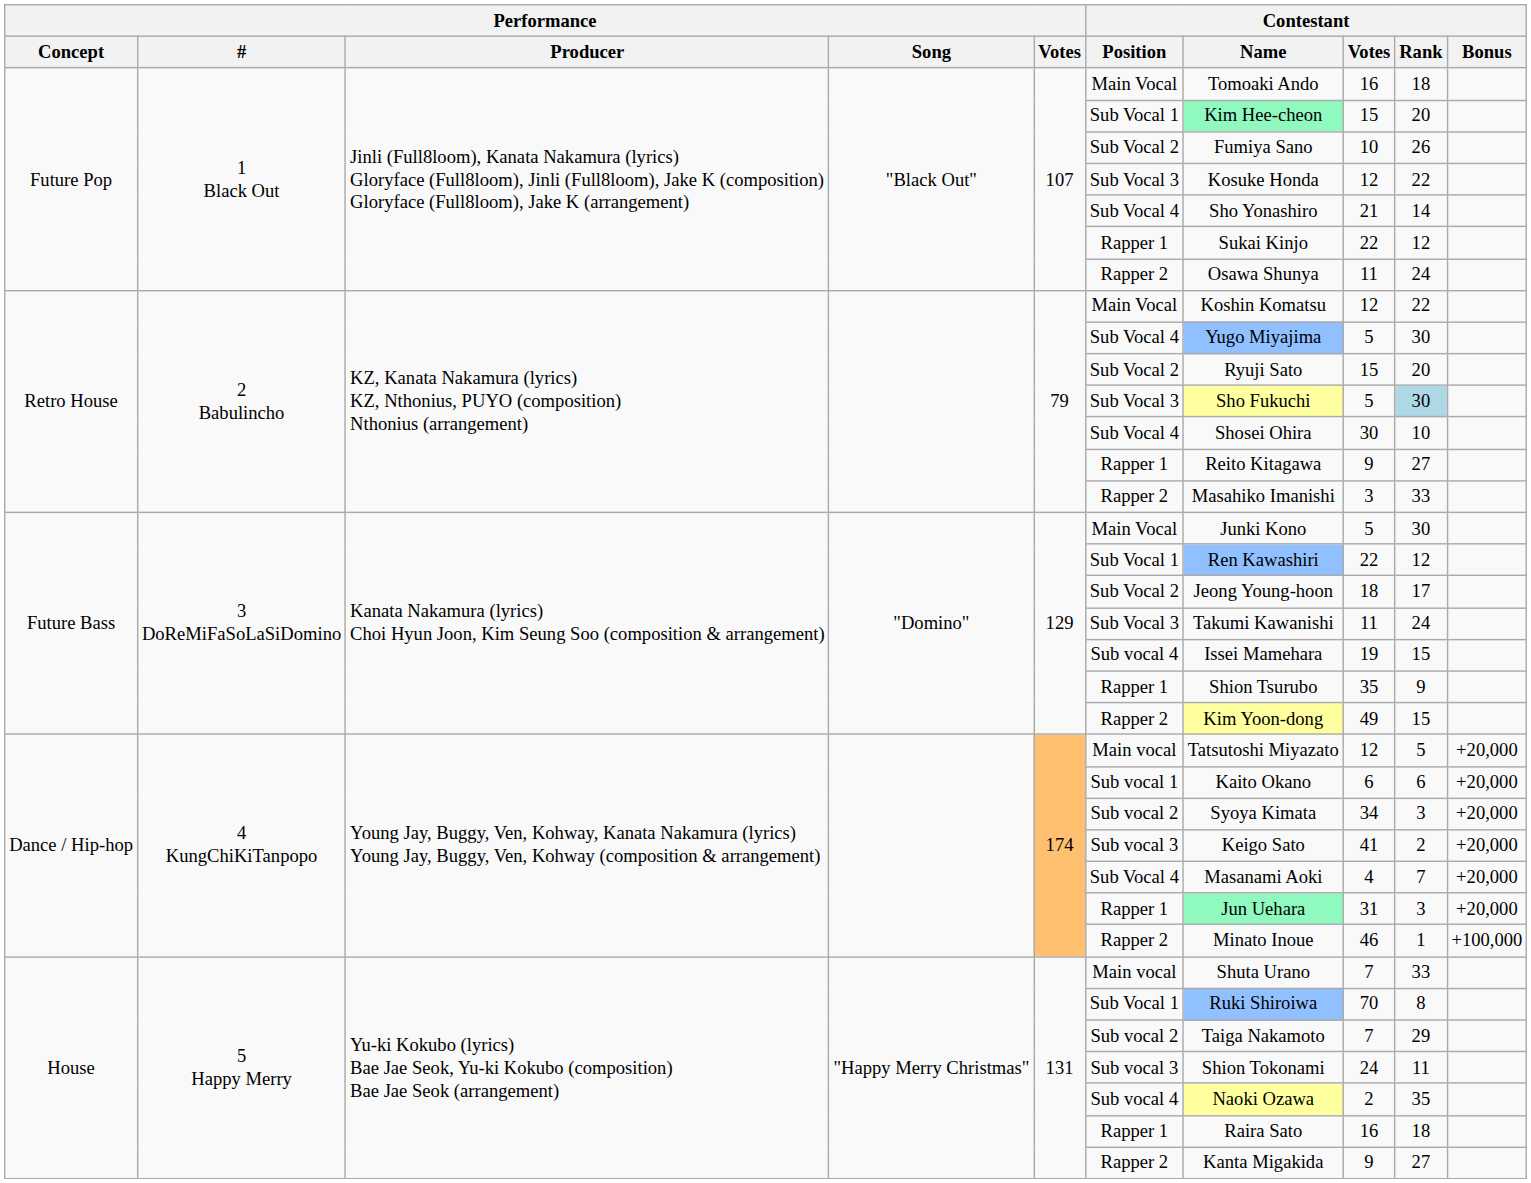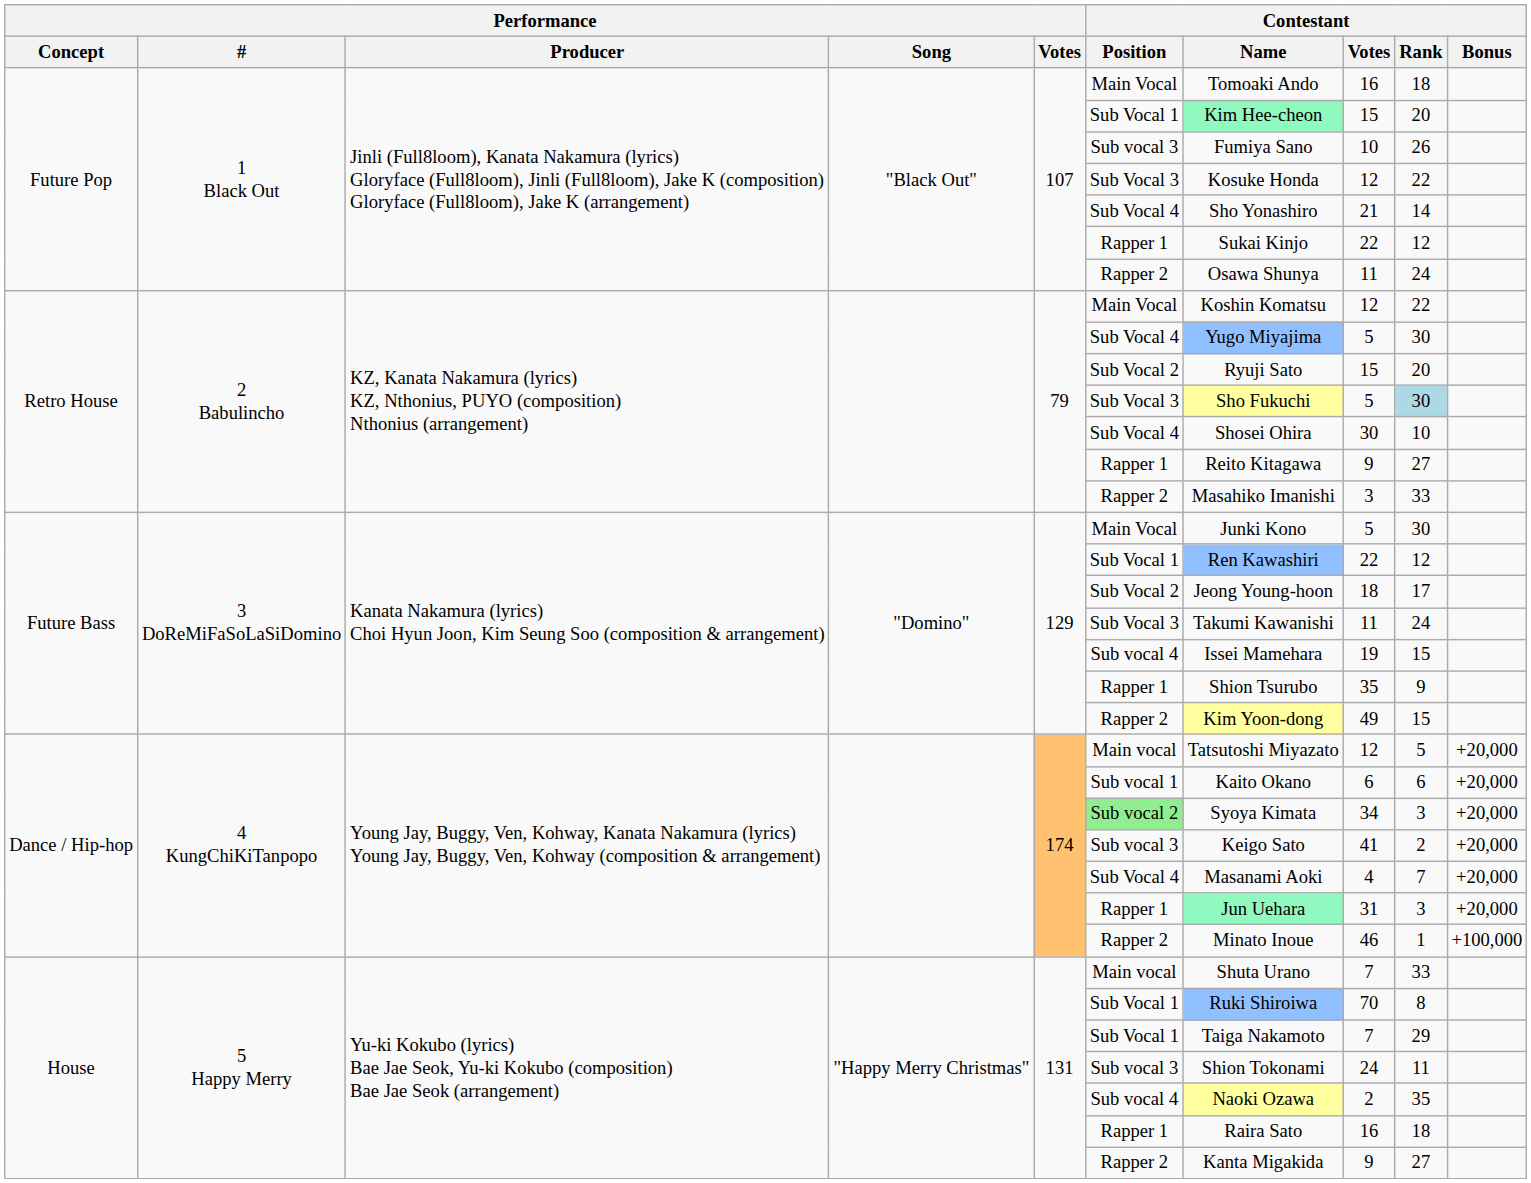row 5 | Contestant / Position: Sub Vocal 2 -> Sub vocal 3
row 26 | Contestant / Position: no background -> lightgreen background
row 33 | Contestant / Position: Sub vocal 2 -> Sub Vocal 1
